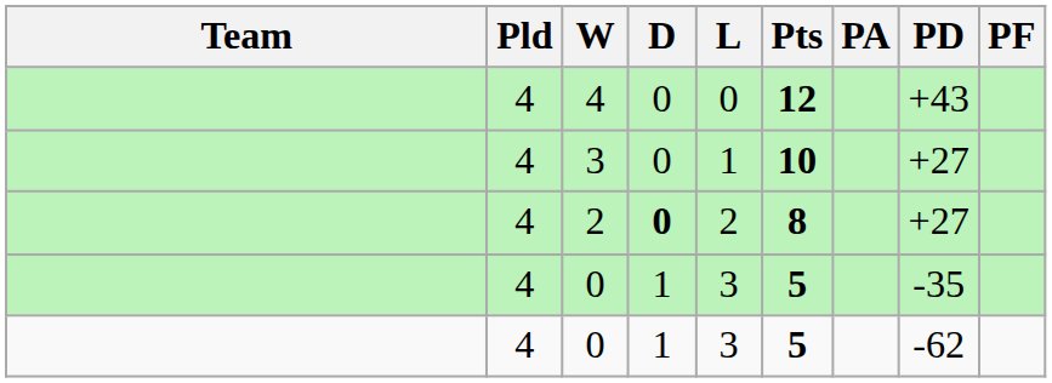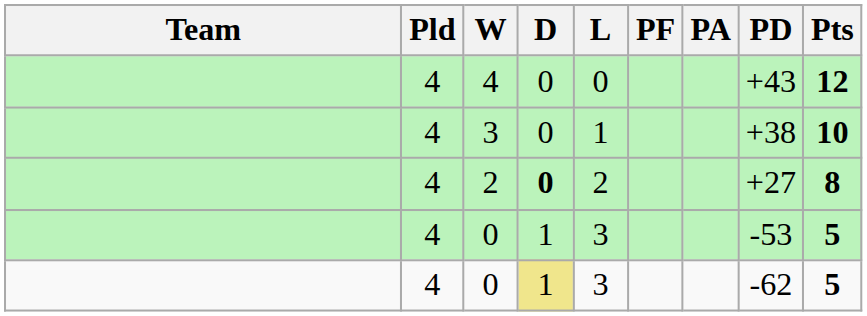columns swapped: PF <-> Pts
row 3 | PD: +27 -> +38
row 5 | PD: -35 -> -53
row 6 | D: no background -> khaki background
